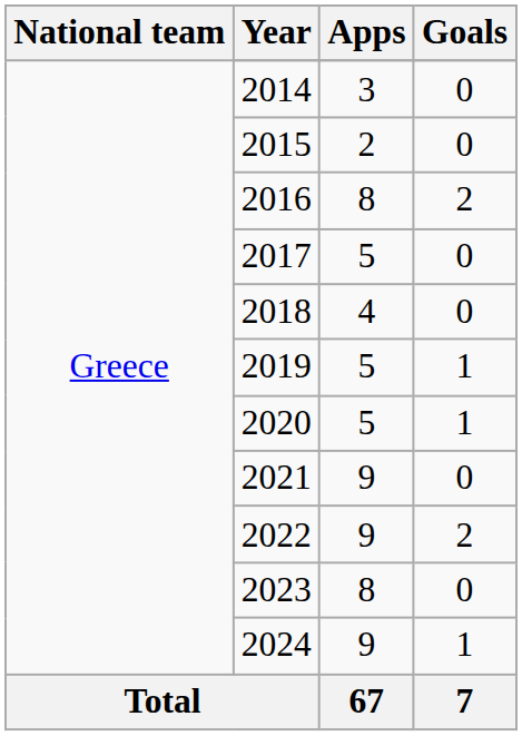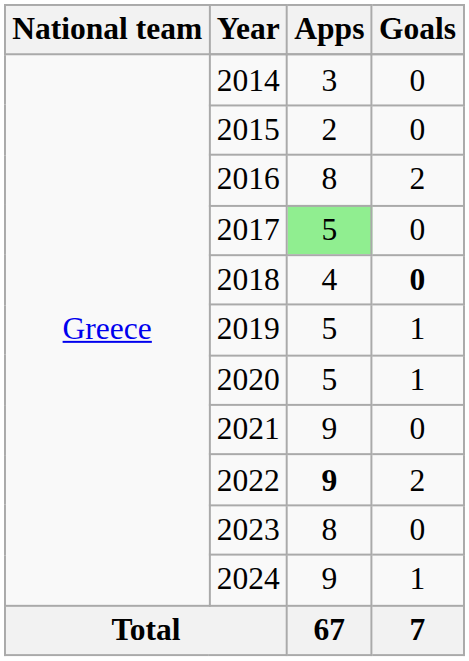2017 | Apps: no background -> lightgreen background
2018 | Goals: normal -> bold
2022 | Apps: normal -> bold
